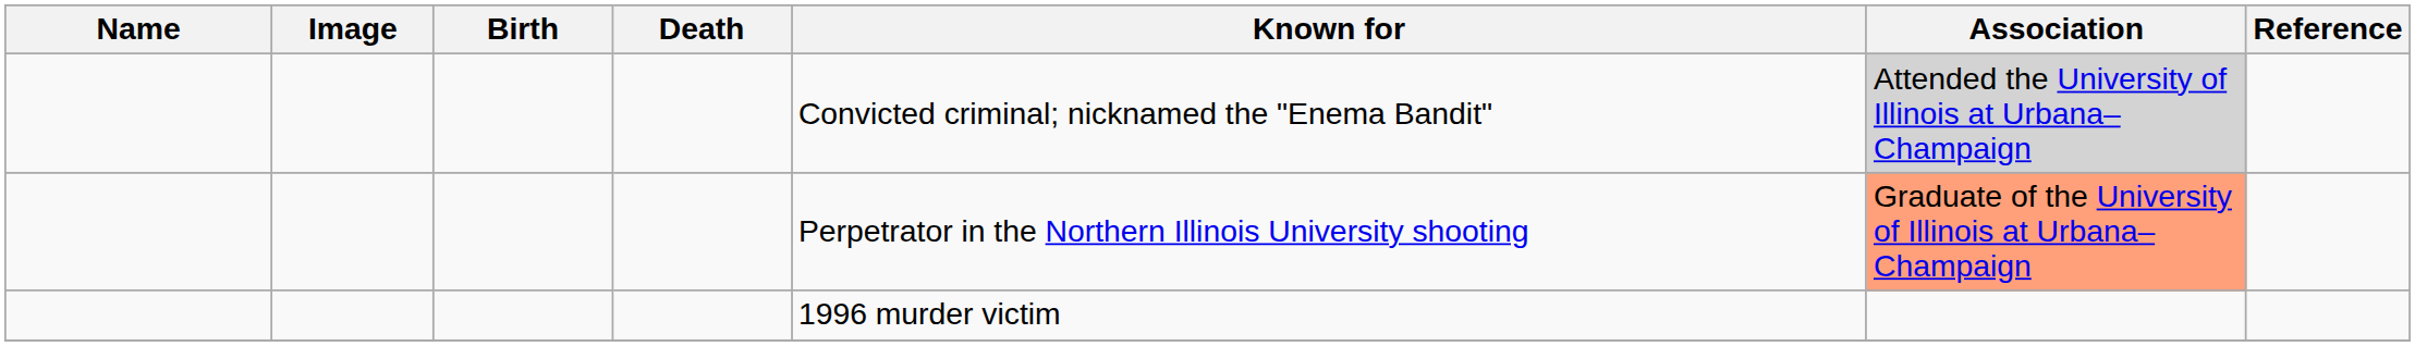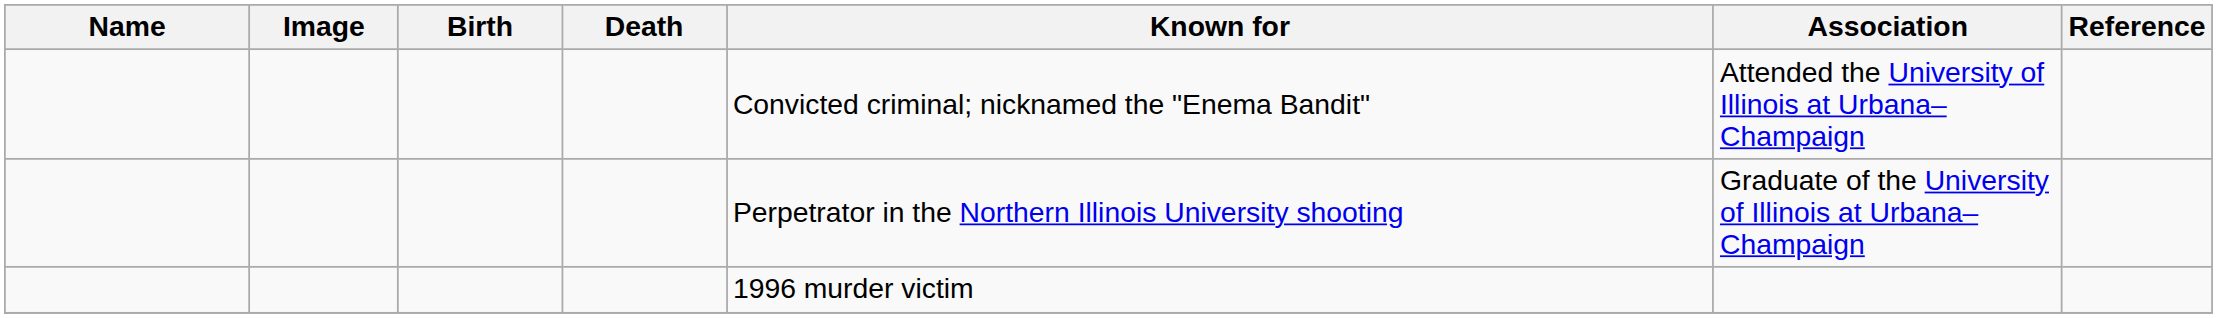row 2 | Association: lightgrey background -> no background
row 3 | Association: lightsalmon background -> no background
